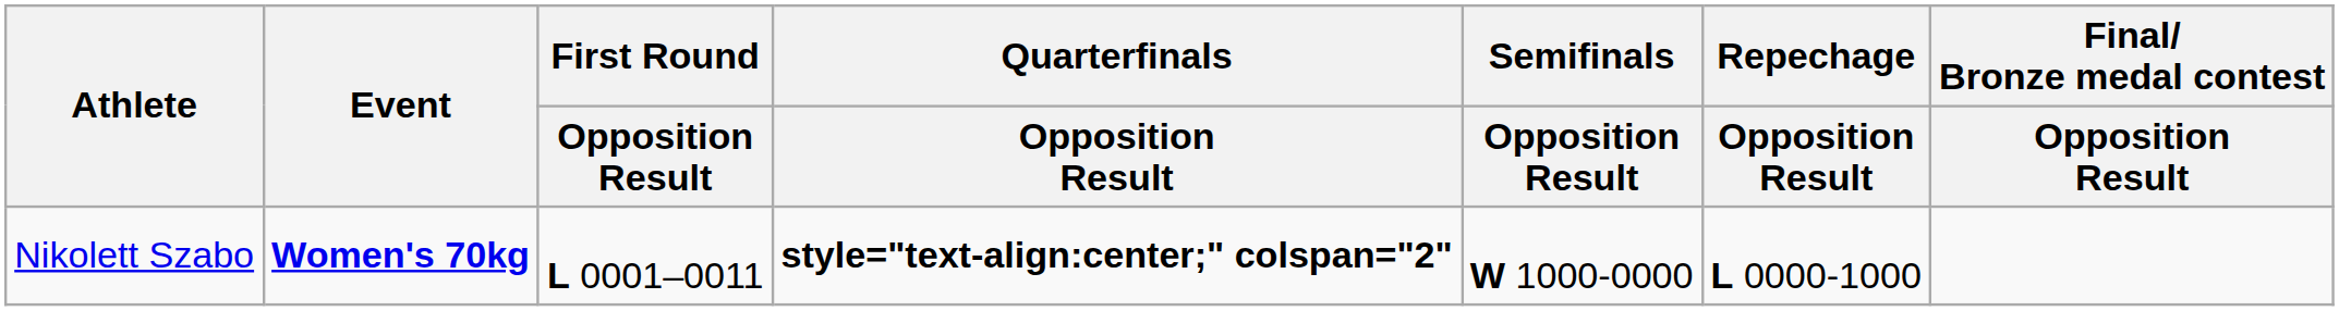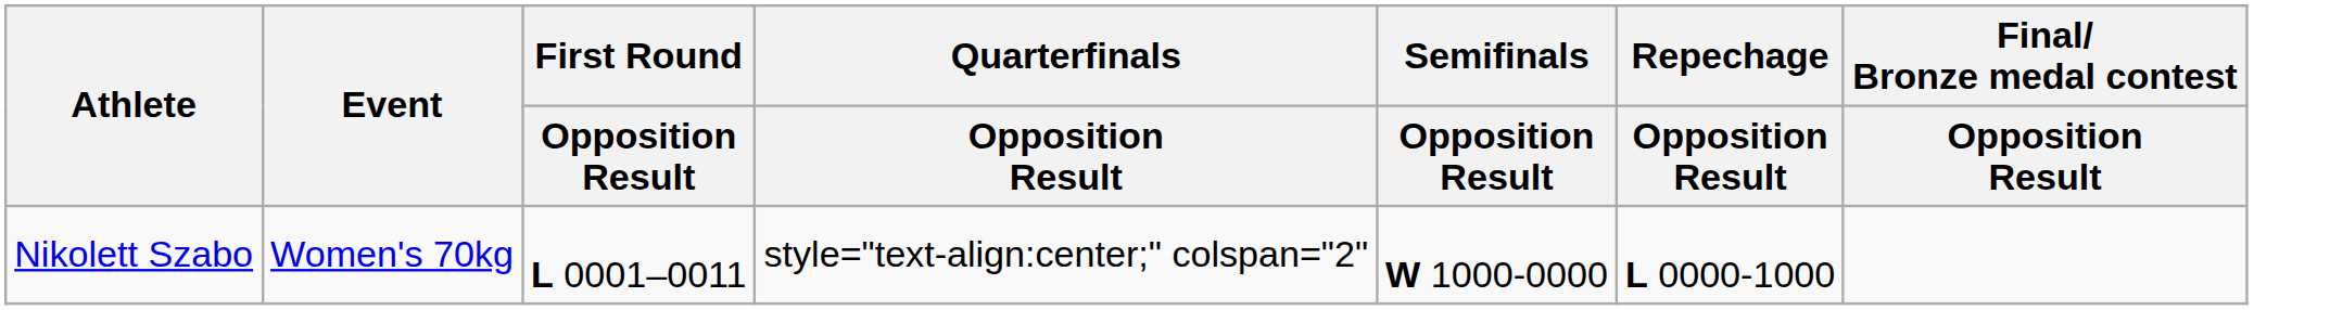Nikolett Szabo | Event: bold -> normal
Nikolett Szabo | Quarterfinals / Opposition Result: bold -> normal
